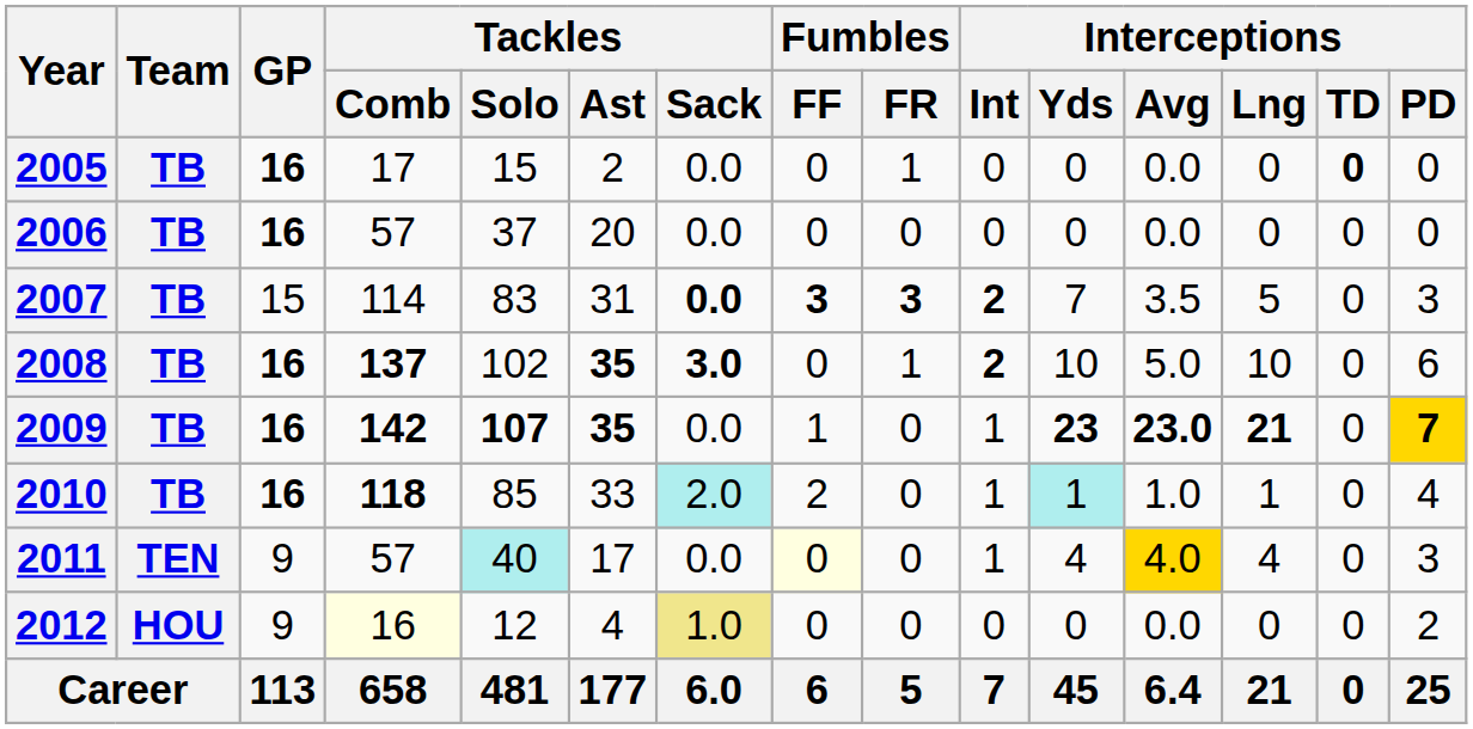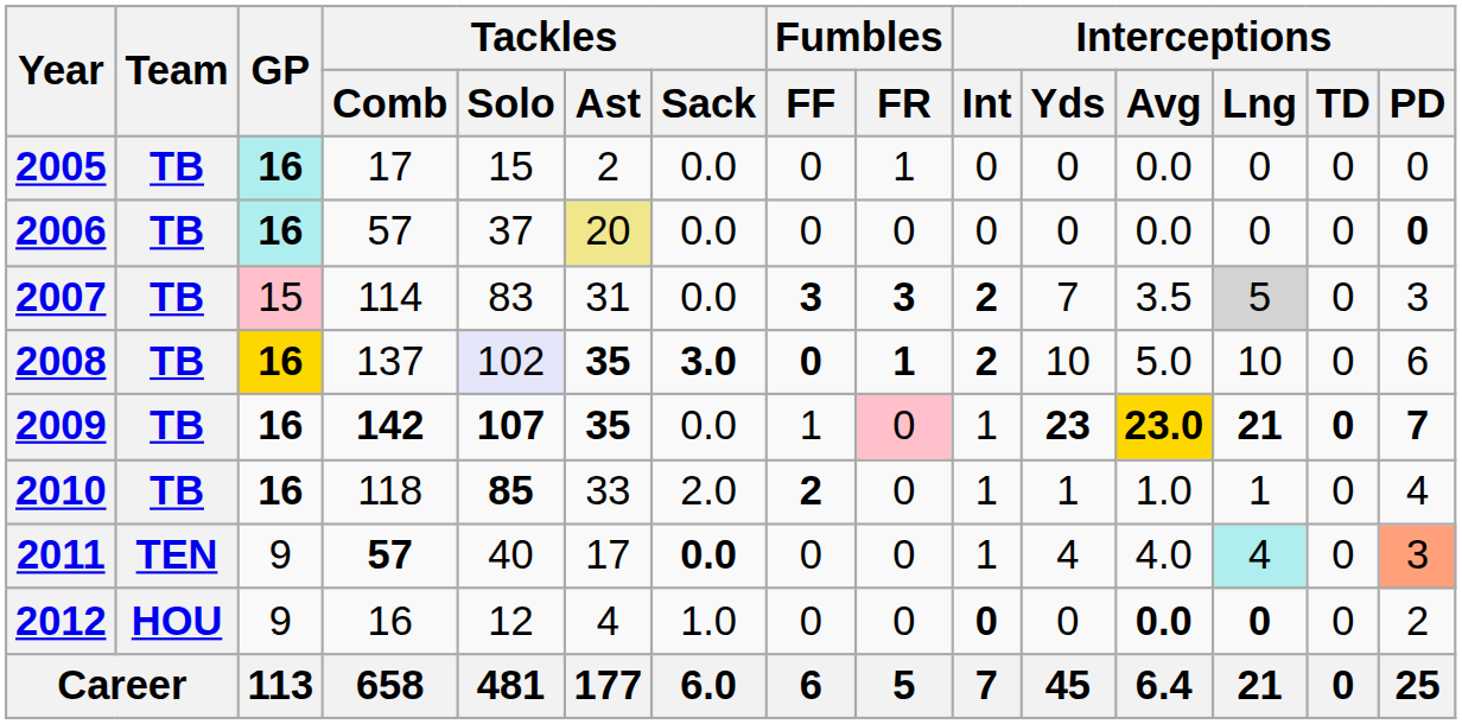2005 | GP: no background -> paleturquoise background
2005 | Interceptions / TD: bold -> normal
2006 | GP: no background -> paleturquoise background
2006 | Tackles / Ast: no background -> khaki background
2006 | Interceptions / PD: normal -> bold
2007 | GP: no background -> pink background
2007 | Tackles / Sack: bold -> normal
2007 | Interceptions / Lng: no background -> lightgrey background
2008 | GP: no background -> gold background
2008 | Tackles / Comb: bold -> normal
2008 | Tackles / Solo: no background -> lavender background
2008 | Fumbles / FF: normal -> bold
2008 | Fumbles / FR: normal -> bold
2009 | Fumbles / FR: no background -> pink background
2009 | Interceptions / Avg: no background -> gold background
2009 | Interceptions / TD: normal -> bold
2009 | Interceptions / PD: gold background -> no background
2010 | Tackles / Comb: bold -> normal
2010 | Tackles / Solo: normal -> bold
2010 | Tackles / Sack: paleturquoise background -> no background
2010 | Fumbles / FF: normal -> bold
2010 | Interceptions / Yds: paleturquoise background -> no background
2011 | Tackles / Comb: normal -> bold
2011 | Tackles / Solo: paleturquoise background -> no background
2011 | Tackles / Sack: normal -> bold
2011 | Fumbles / FF: lightyellow background -> no background
2011 | Interceptions / Avg: gold background -> no background
2011 | Interceptions / Lng: no background -> paleturquoise background
2011 | Interceptions / PD: no background -> lightsalmon background
2012 | Tackles / Comb: lightyellow background -> no background
2012 | Tackles / Sack: khaki background -> no background
2012 | Interceptions / Int: normal -> bold
2012 | Interceptions / Avg: normal -> bold
2012 | Interceptions / Lng: normal -> bold
